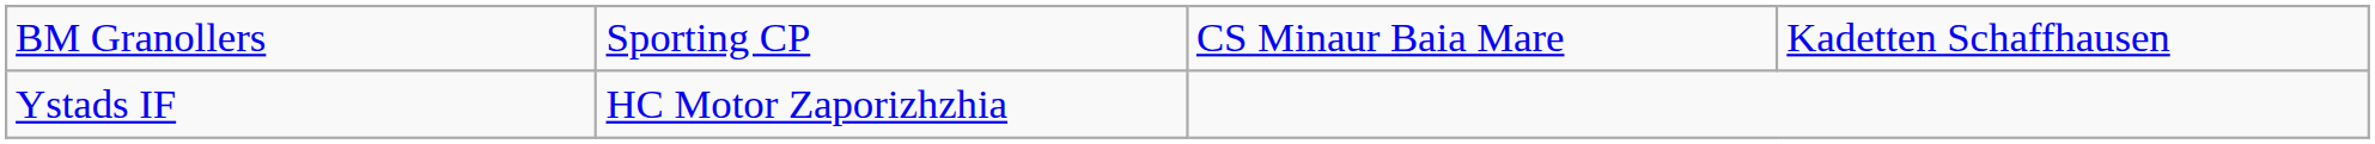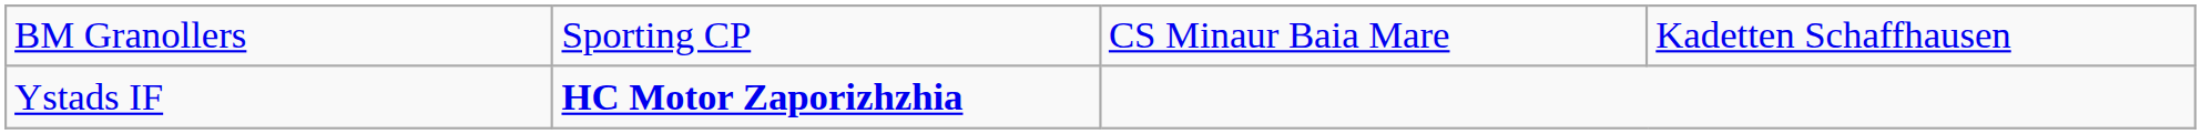Ystads IF | column 2: normal -> bold
